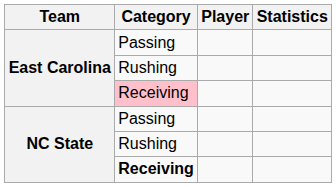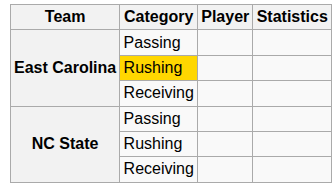East Carolina / Rushing | Category: no background -> gold background
East Carolina / Receiving | Category: pink background -> no background
NC State / Receiving | Category: bold -> normal
